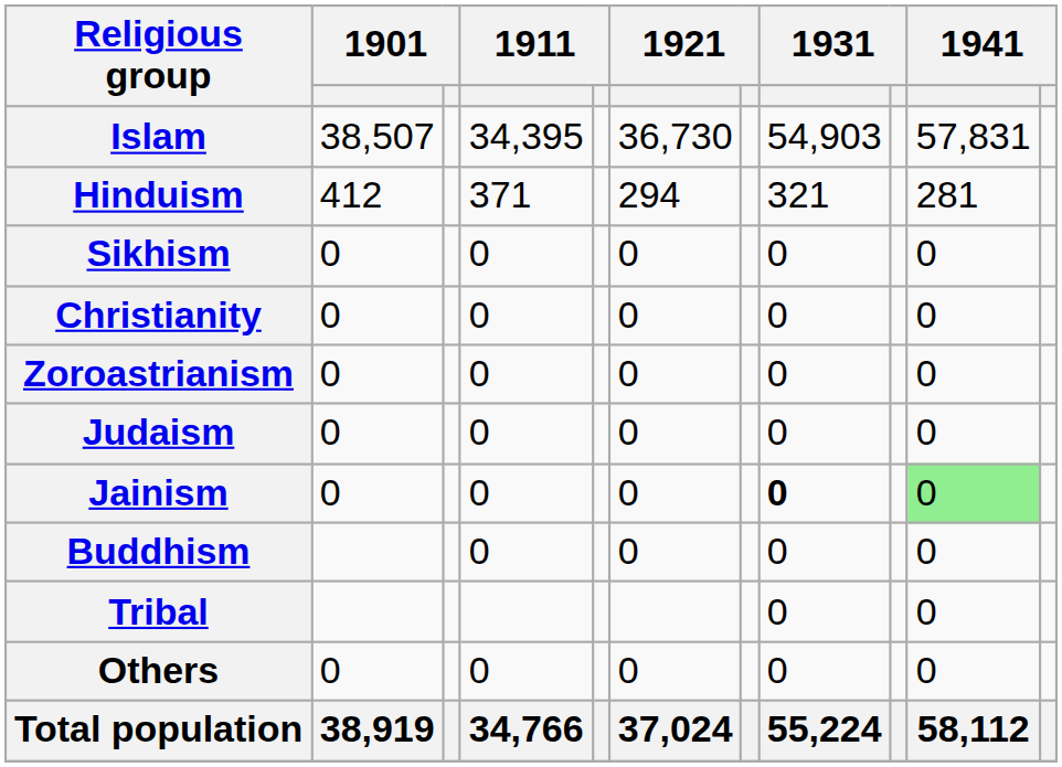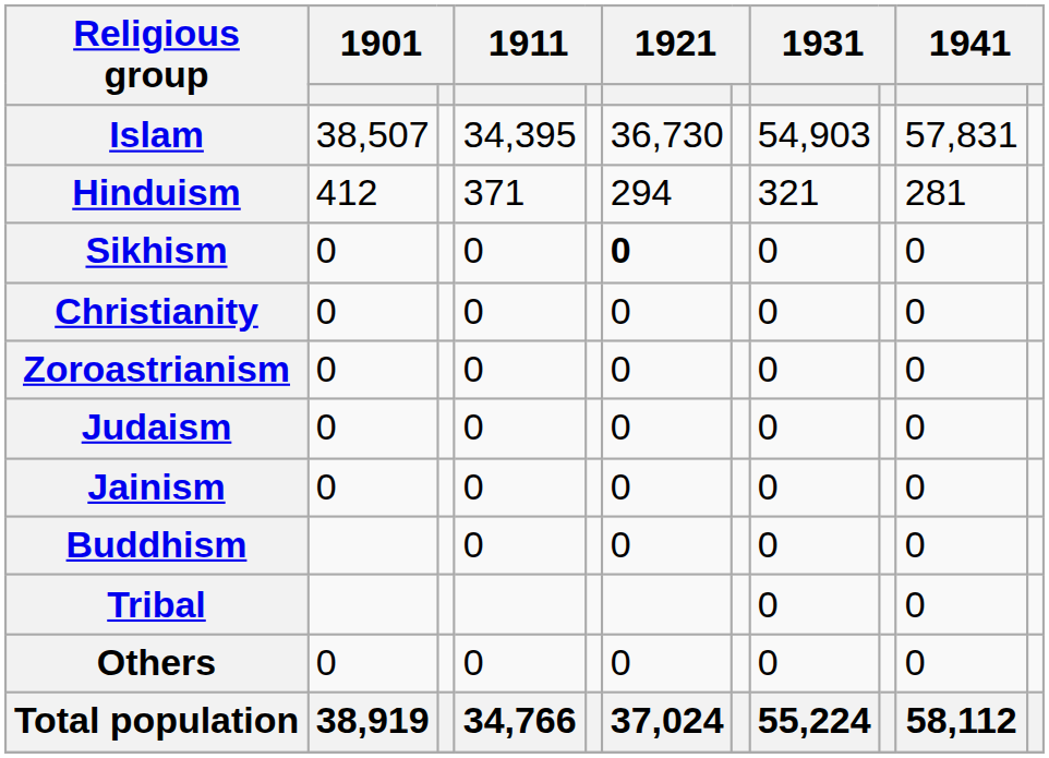Sikhism | column 6: normal -> bold
Jainism | column 8: bold -> normal
Jainism | column 10: lightgreen background -> no background
